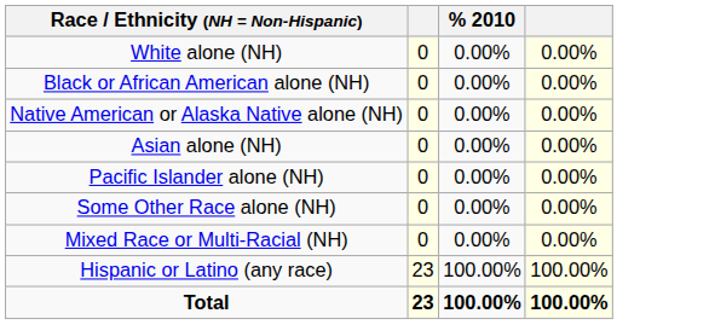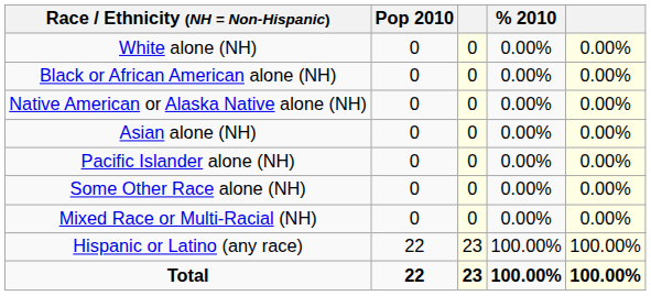+ column: Pop 2010 | 0 | 0 | 0 | 0 | 0 | 0 | 0 | 22 | 22
